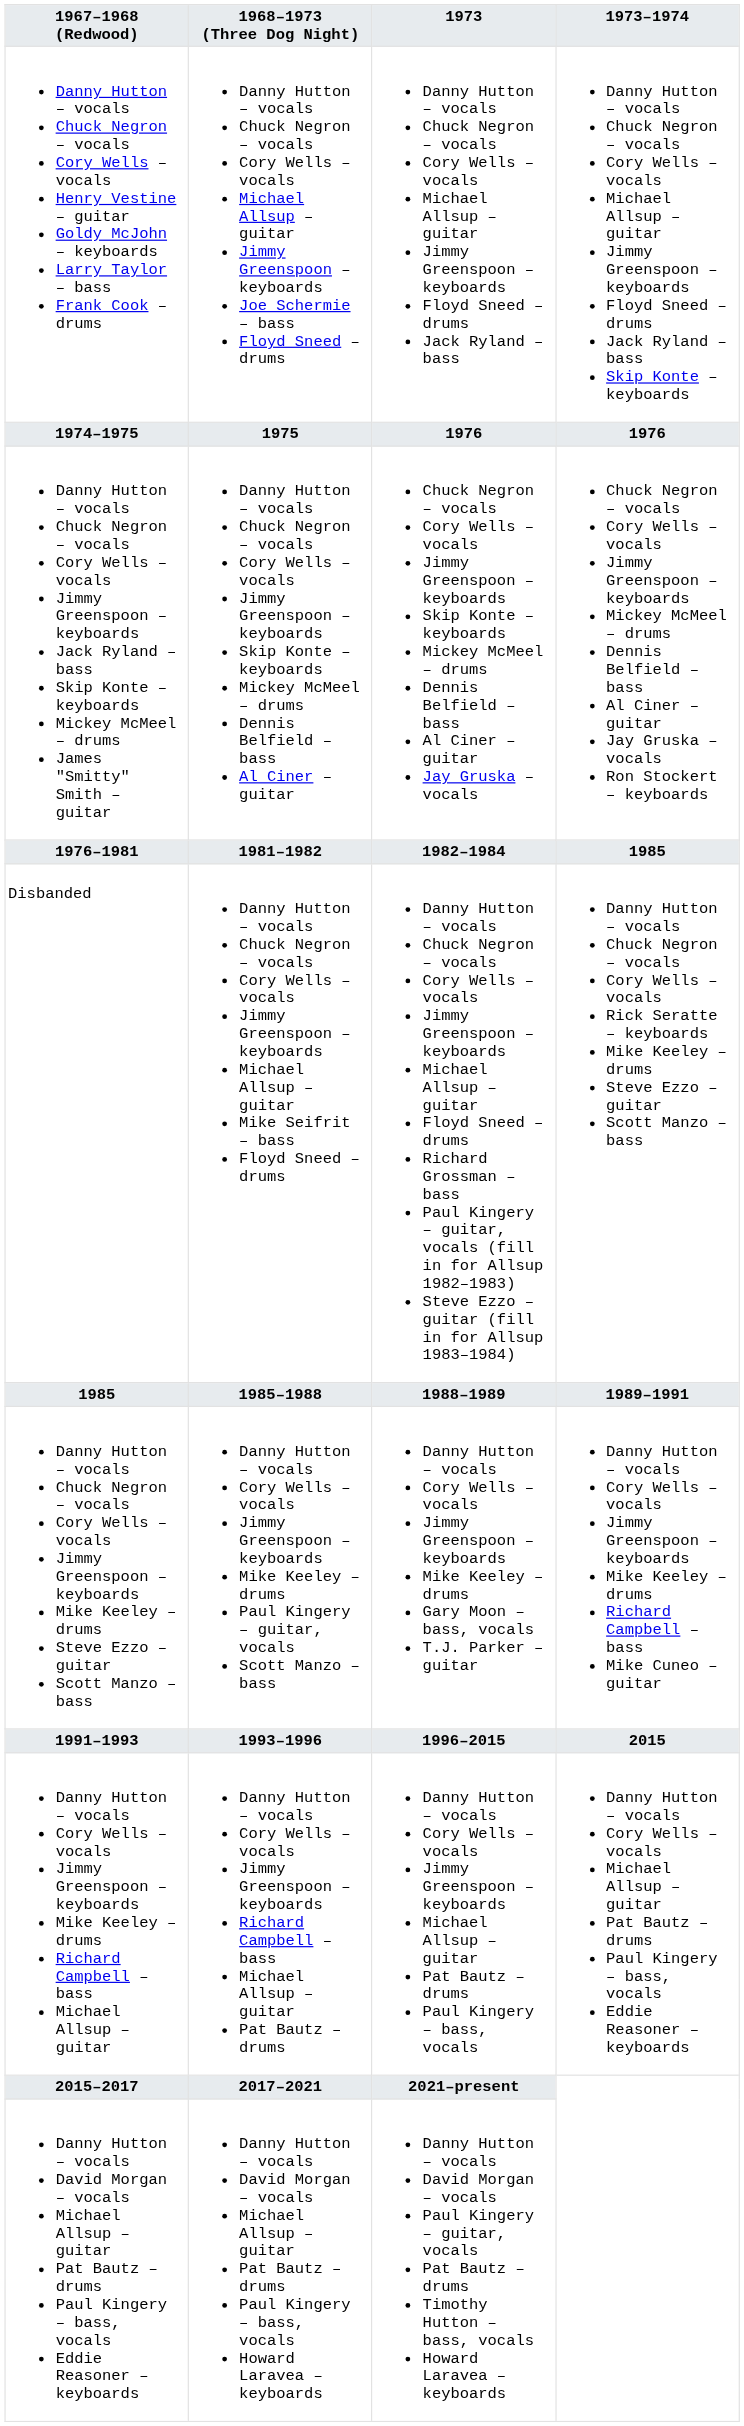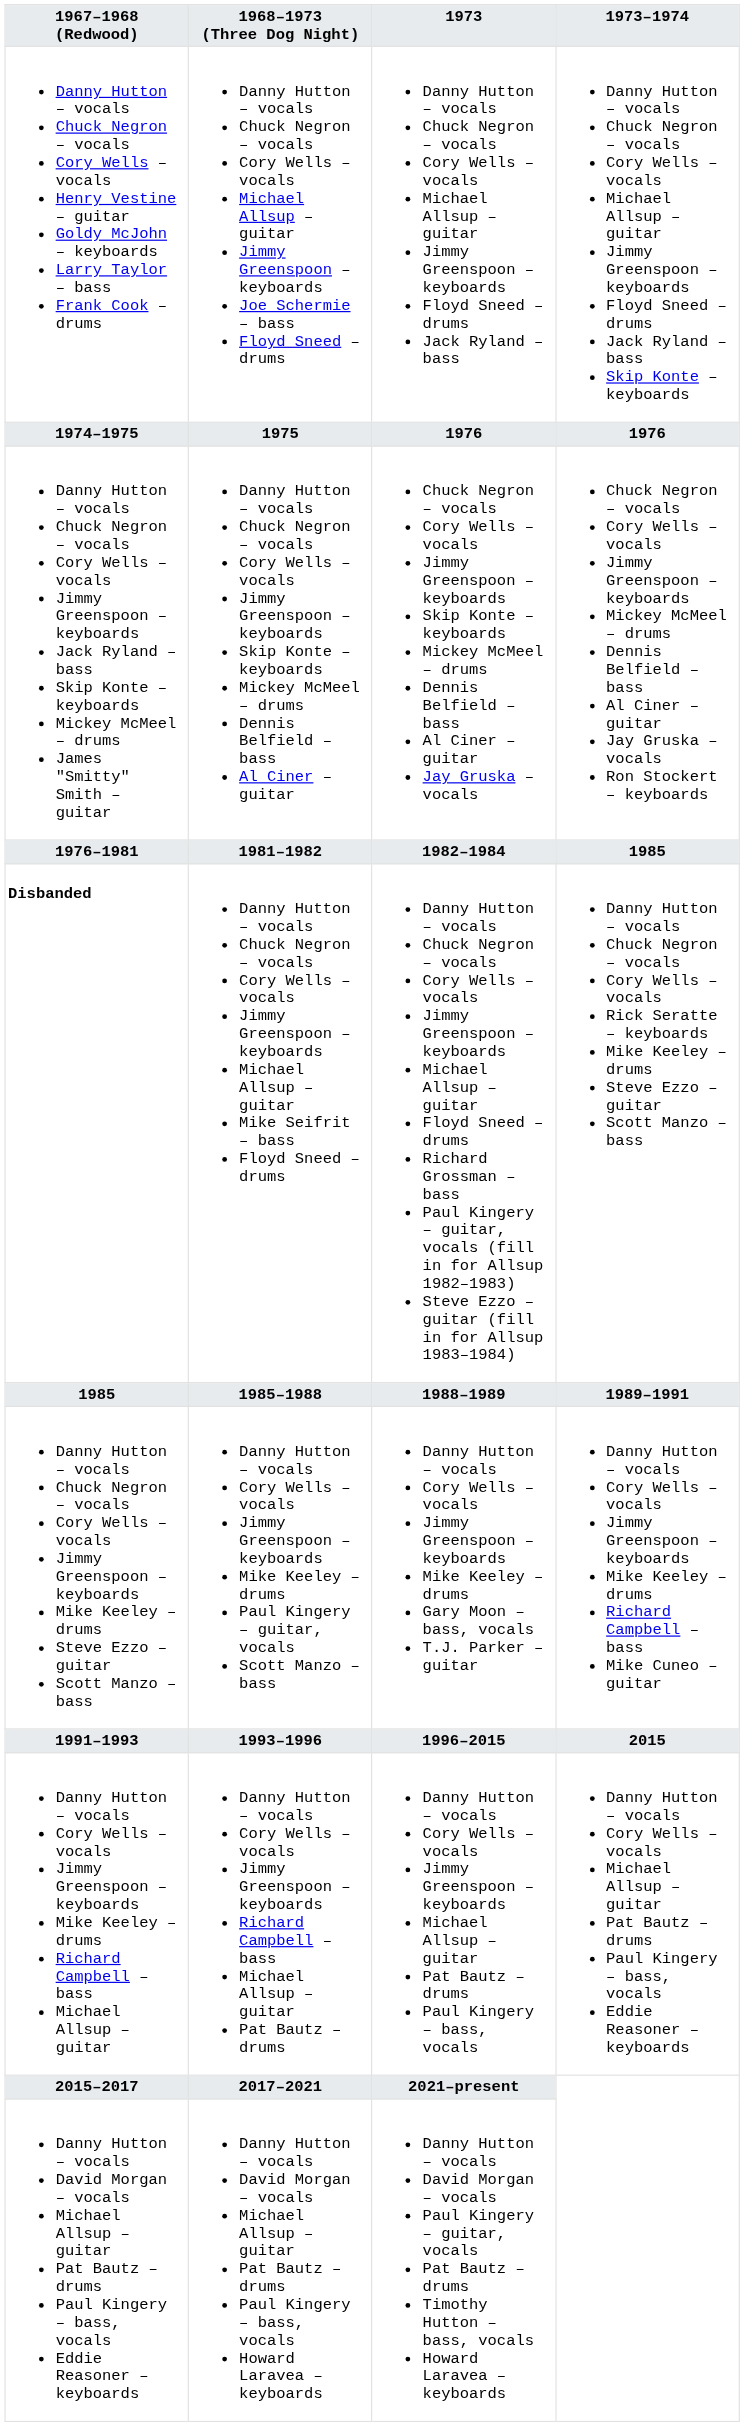Disbanded | 1967–1968 (Redwood): normal -> bold
